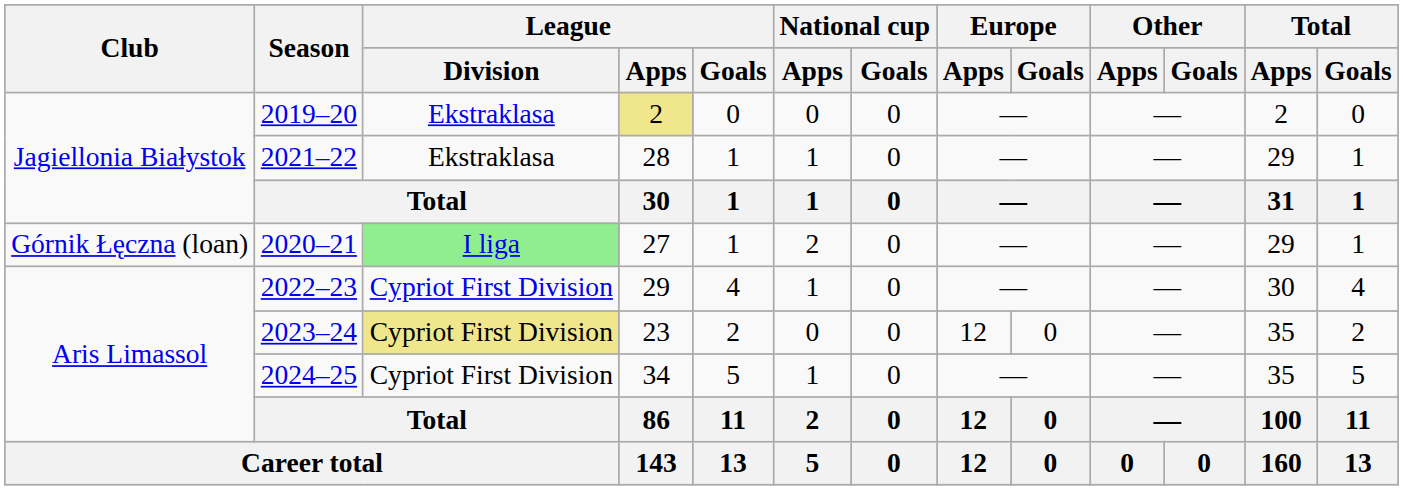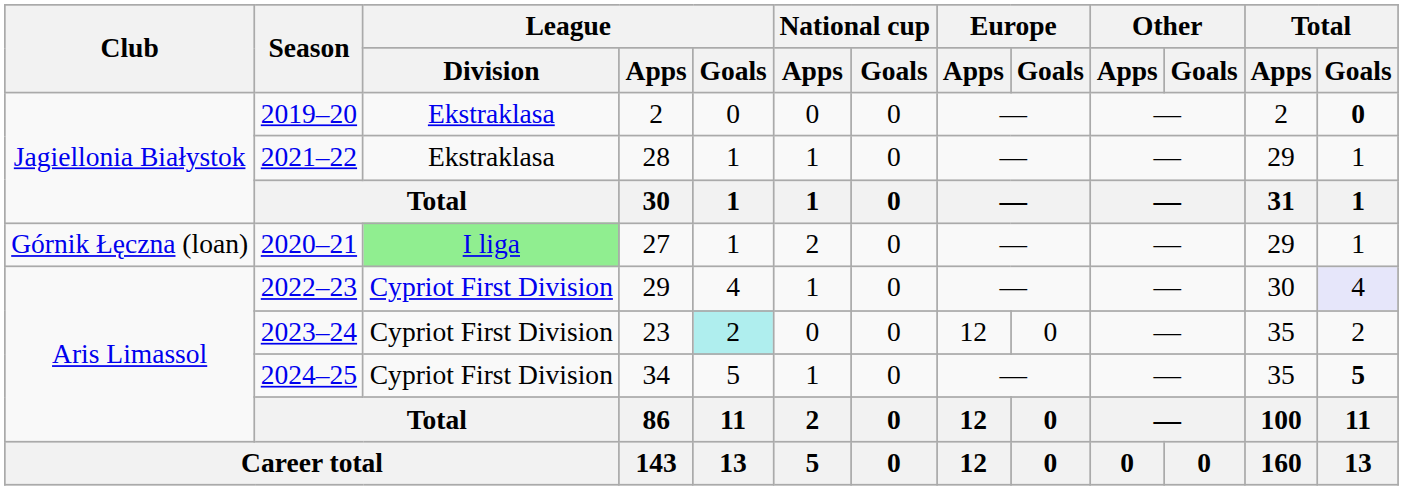2019–20 | League / Apps: khaki background -> no background
2019–20 | Total / Goals: normal -> bold
2022–23 | Total / Goals: no background -> lavender background
2023–24 | League / Division: khaki background -> no background
2023–24 | League / Goals: no background -> paleturquoise background
2024–25 | Total / Goals: normal -> bold
